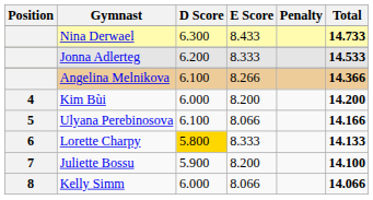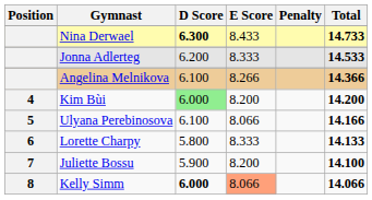Nina Derwael | D Score: normal -> bold
Kim Bùi | D Score: no background -> lightgreen background
Lorette Charpy | D Score: gold background -> no background
Kelly Simm | D Score: normal -> bold
Kelly Simm | E Score: no background -> lightsalmon background
